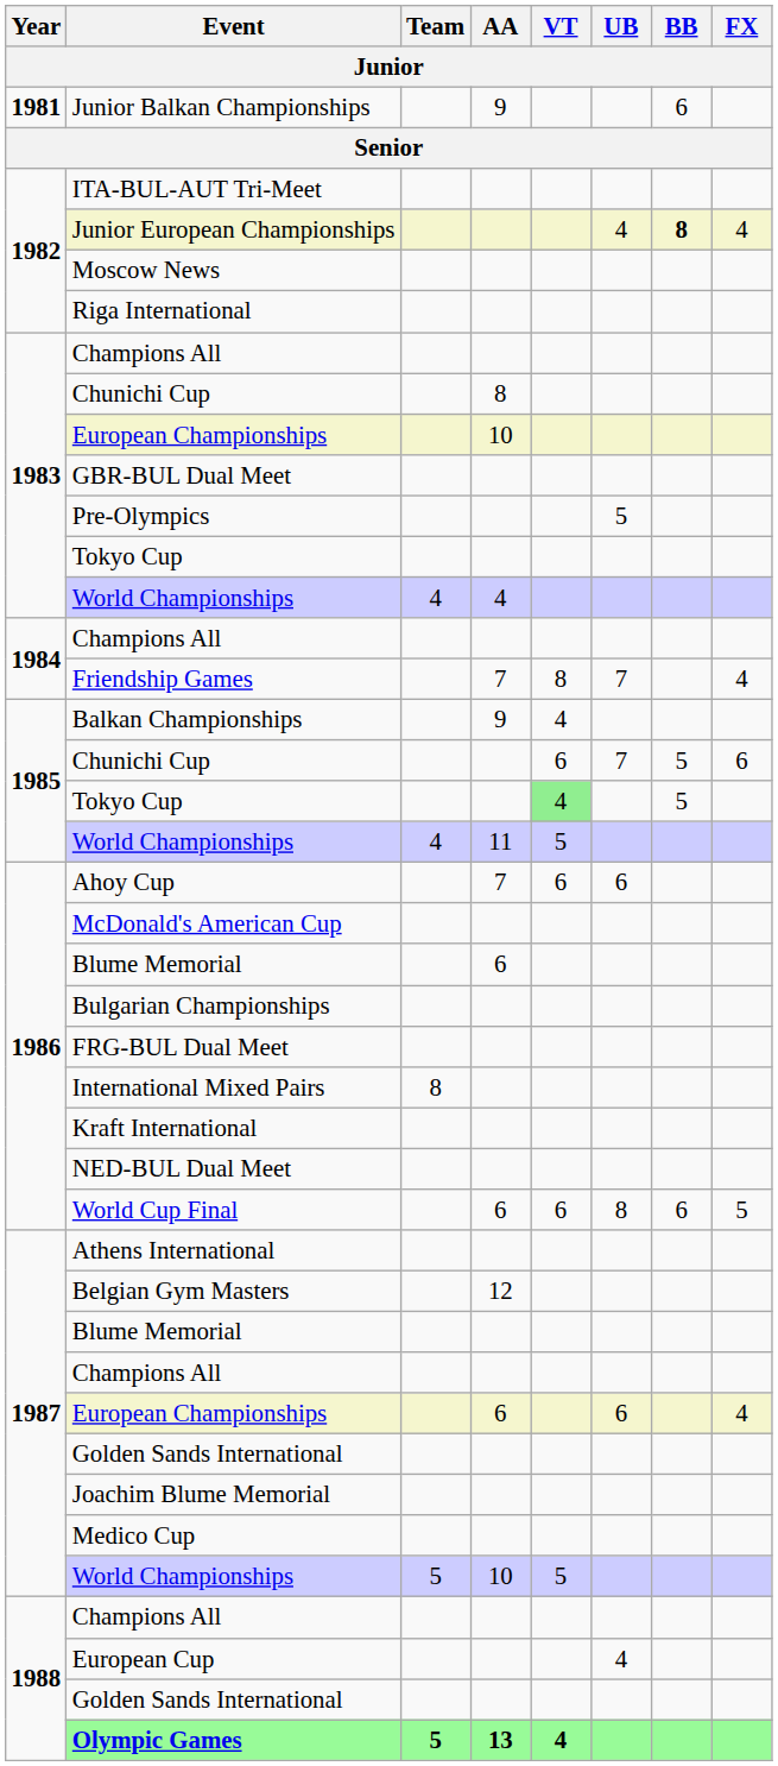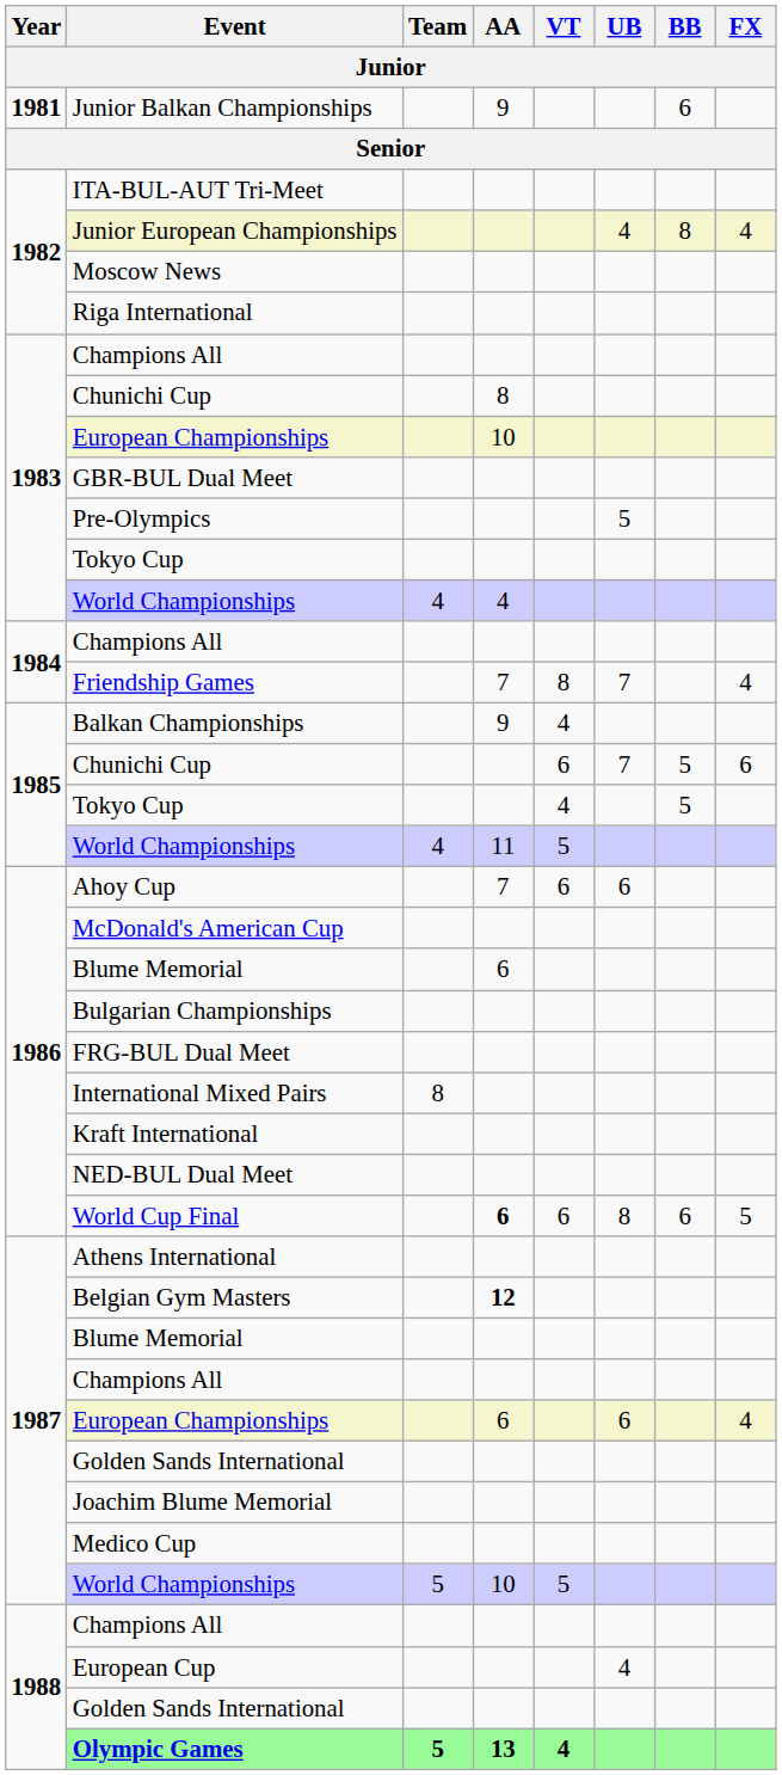Junior European Championships | BB: bold -> normal
1985 / Tokyo Cup | VT: lightgreen background -> no background
World Cup Final | AA: normal -> bold
Belgian Gym Masters | AA: normal -> bold
